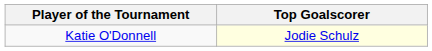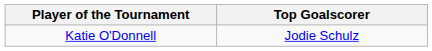Katie O'Donnell | Top Goalscorer: lightyellow background -> no background
